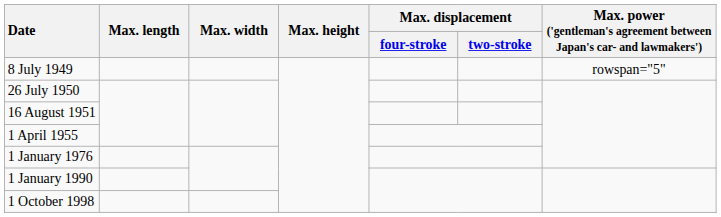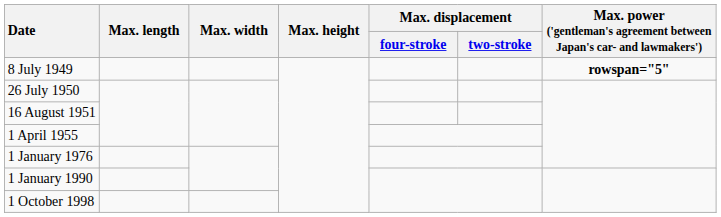8 July 1949 | column 7: normal -> bold
